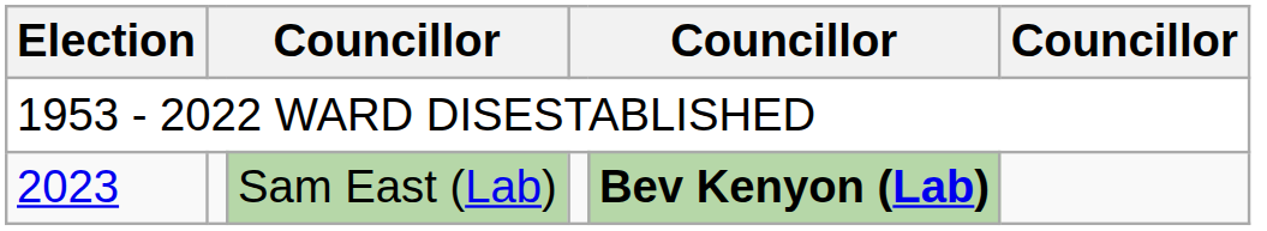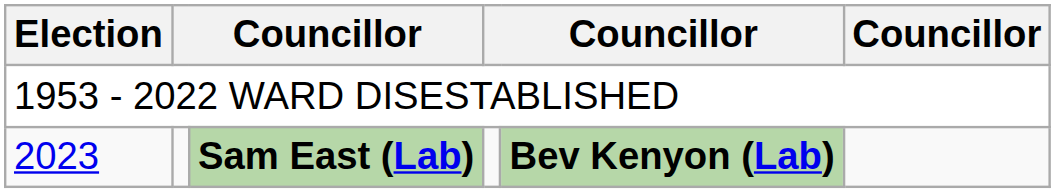2023 | column 3: normal -> bold
